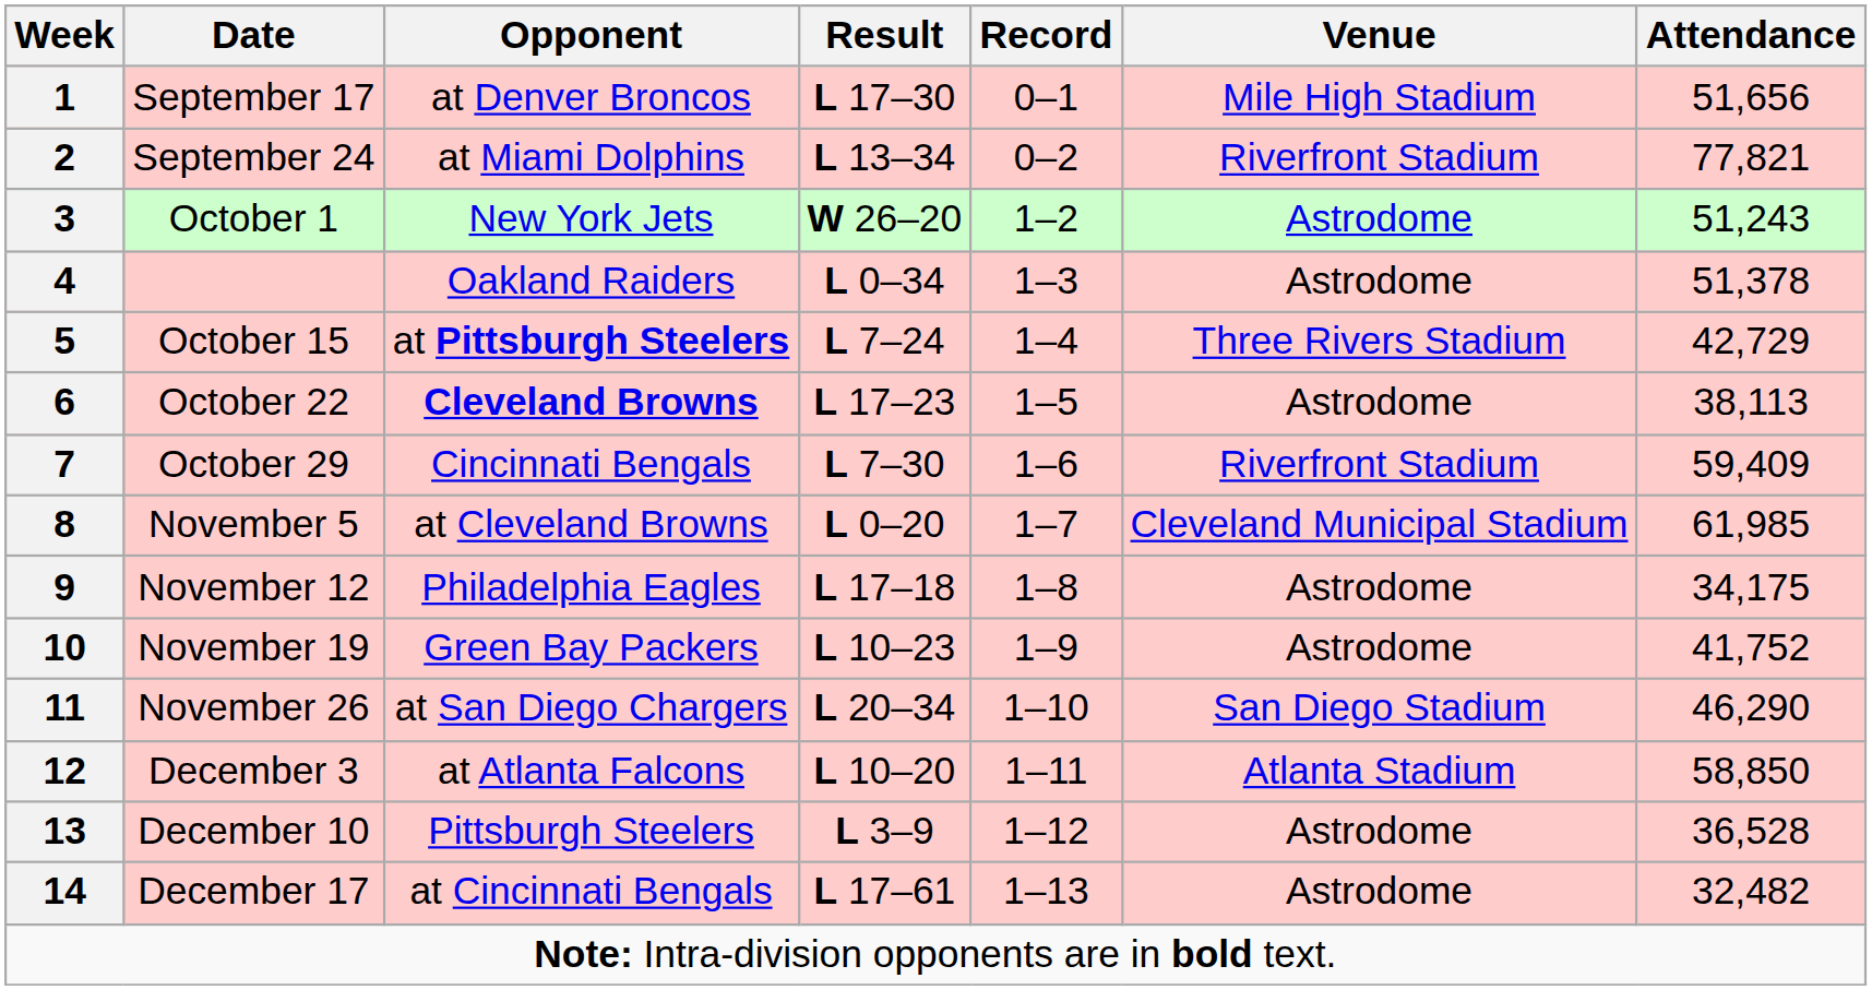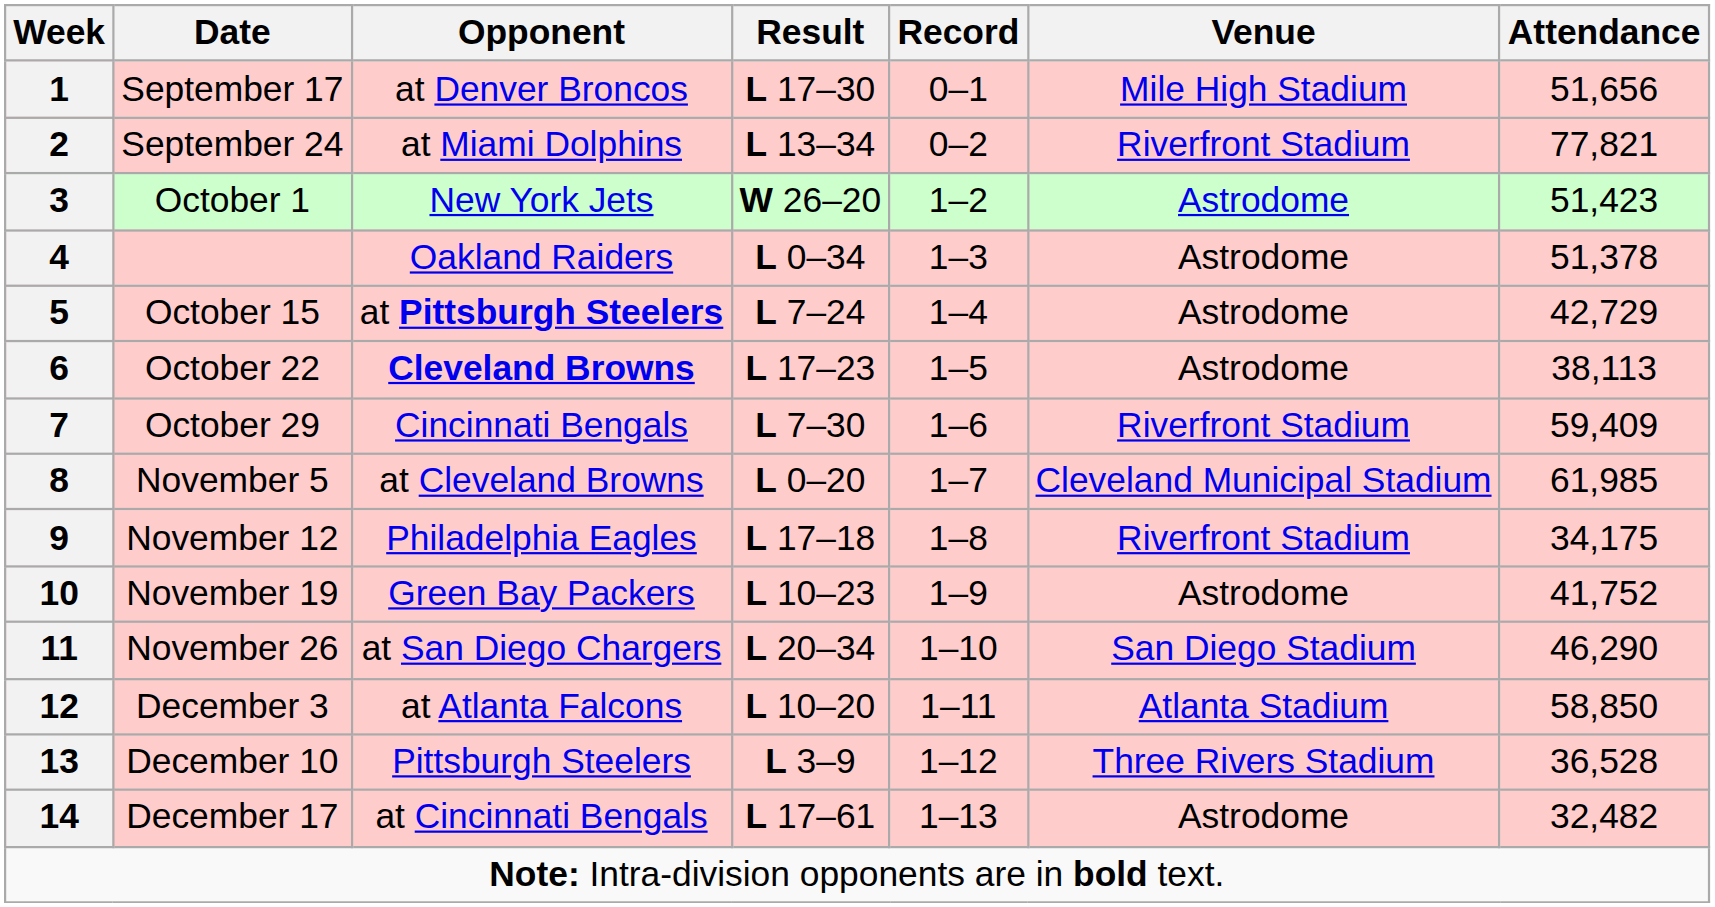3 | Attendance: 51,243 -> 51,423
5 | Venue: Three Rivers Stadium -> Astrodome
9 | Venue: Astrodome -> Riverfront Stadium
13 | Venue: Astrodome -> Three Rivers Stadium
